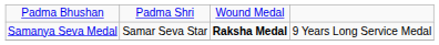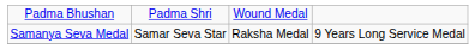Samanya Seva Medal | column 3: bold -> normal
